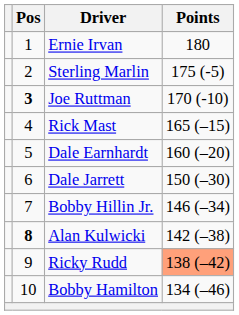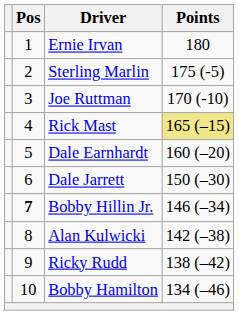Joe Ruttman | Pos: bold -> normal
Rick Mast | Points: no background -> khaki background
Bobby Hillin Jr. | Pos: normal -> bold
Alan Kulwicki | Pos: bold -> normal
Ricky Rudd | Points: lightsalmon background -> no background
